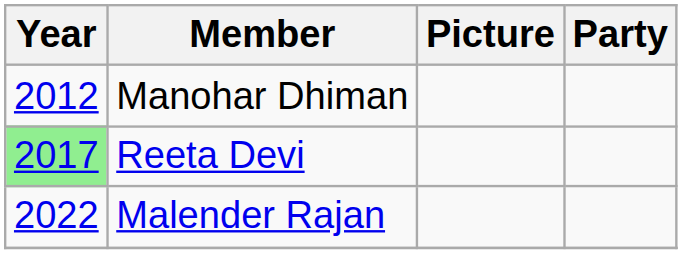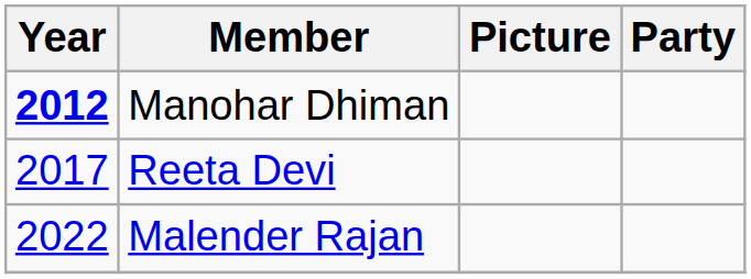Manohar Dhiman | Year: normal -> bold
Reeta Devi | Year: lightgreen background -> no background
